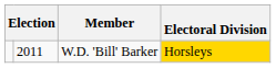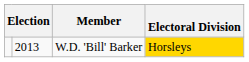W.D. 'Bill' Barker | column 2: 2011 -> 2013
